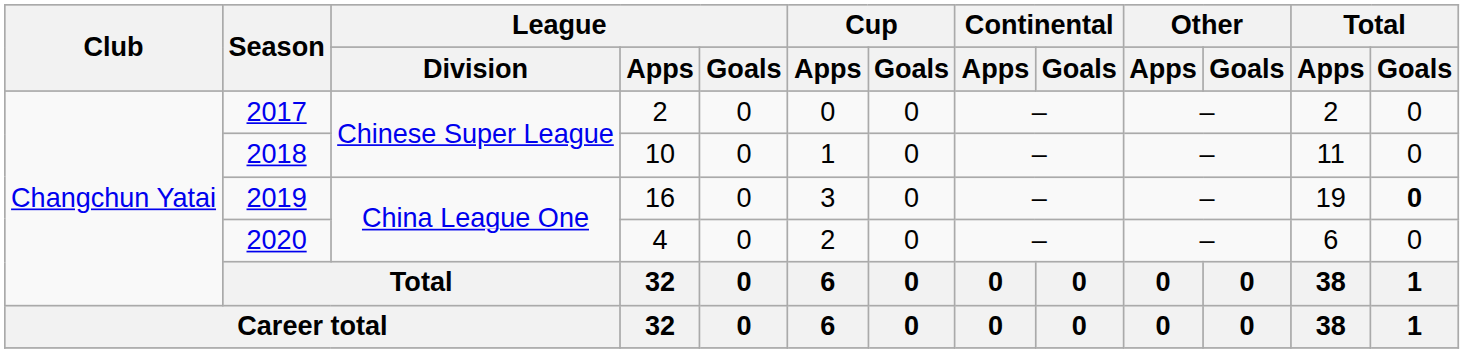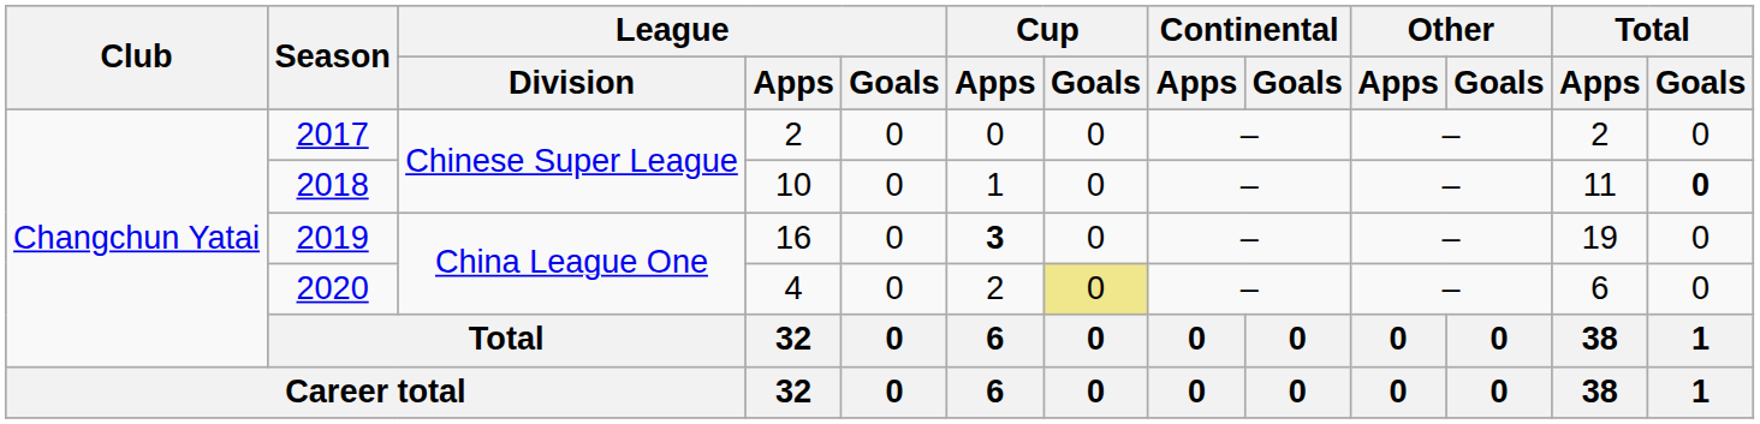2018 | Total / Goals: normal -> bold
2019 | Cup / Apps: normal -> bold
2019 | Total / Goals: bold -> normal
2020 | Cup / Goals: no background -> khaki background
